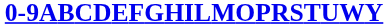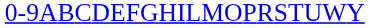row 1 | column 1: bold -> normal
